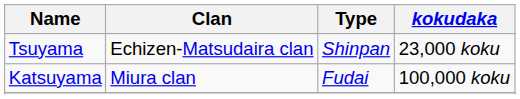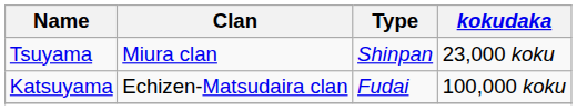Tsuyama | Clan: Echizen-Matsudaira clan -> Miura clan
Katsuyama | Clan: Miura clan -> Echizen-Matsudaira clan
